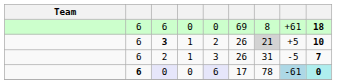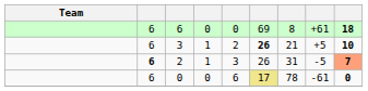row 3 | column 3: bold -> normal
row 3 | column 6: normal -> bold
row 3 | column 7: lightgrey background -> no background
row 4 | column 2: normal -> bold
row 4 | column 9: no background -> lightsalmon background
row 5 | column 2: bold -> normal
row 5 | column 3: lavender background -> no background
row 5 | column 5: lavender background -> no background
row 5 | column 6: no background -> khaki background
row 5 | column 8: lightblue background -> no background
row 5 | column 9: paleturquoise background -> no background
